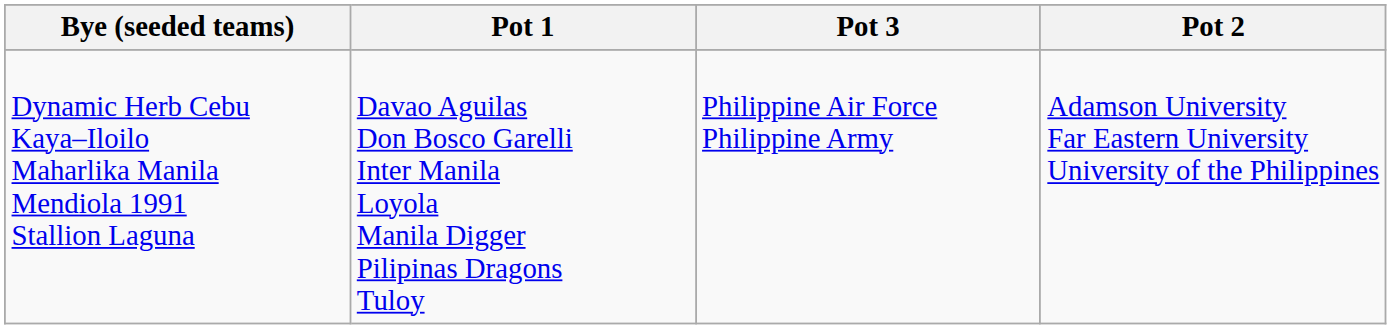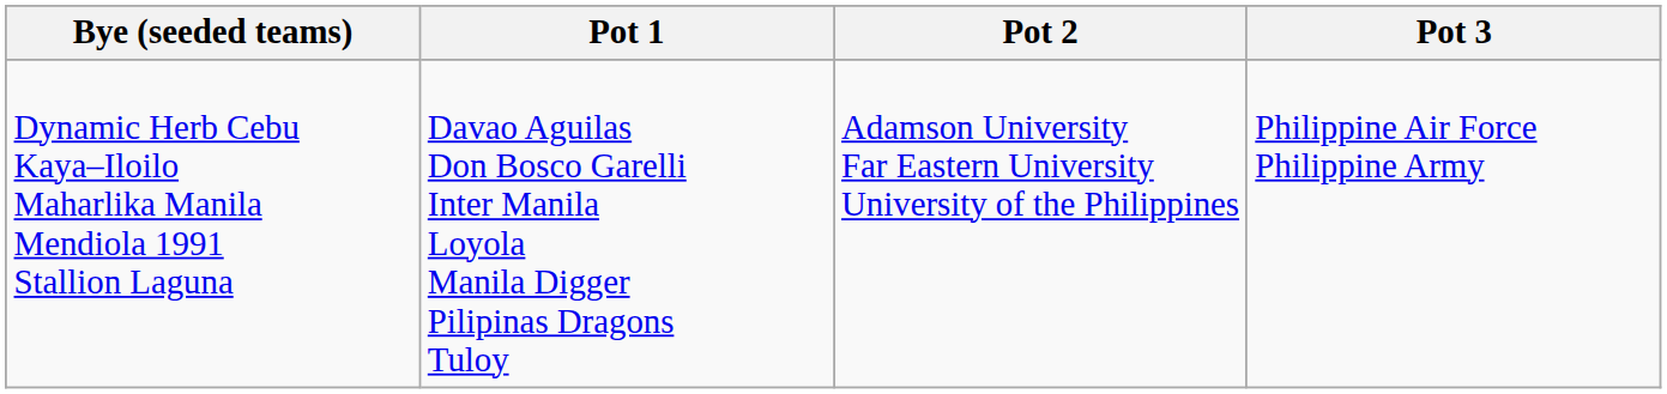columns swapped: Pot 2 <-> Pot 3
